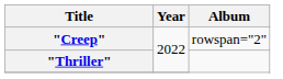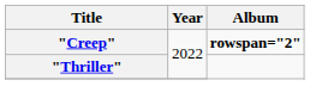"Creep" | Album: normal -> bold
